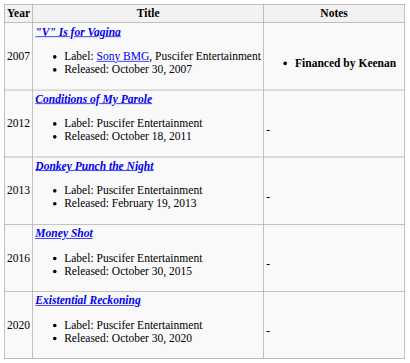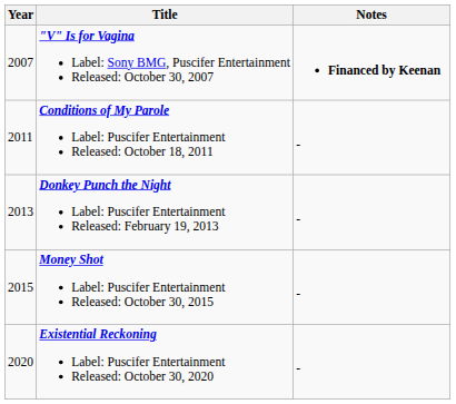row 3 | Year: 2012 -> 2011
row 5 | Year: 2016 -> 2015
